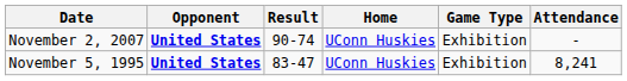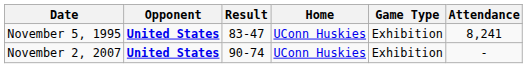rows swapped: November 5, 1995 <-> November 2, 2007
